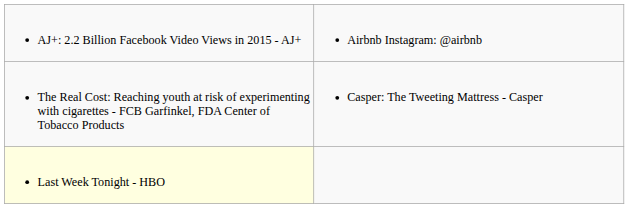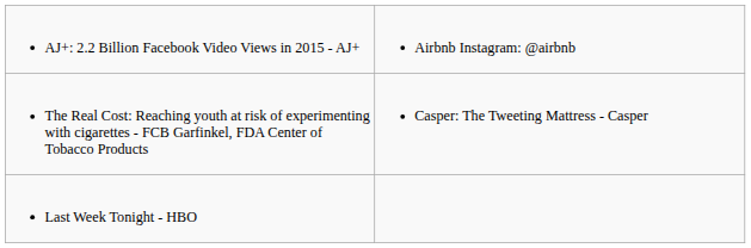Last Week Tonight - HBO | column 1: lightyellow background -> no background
